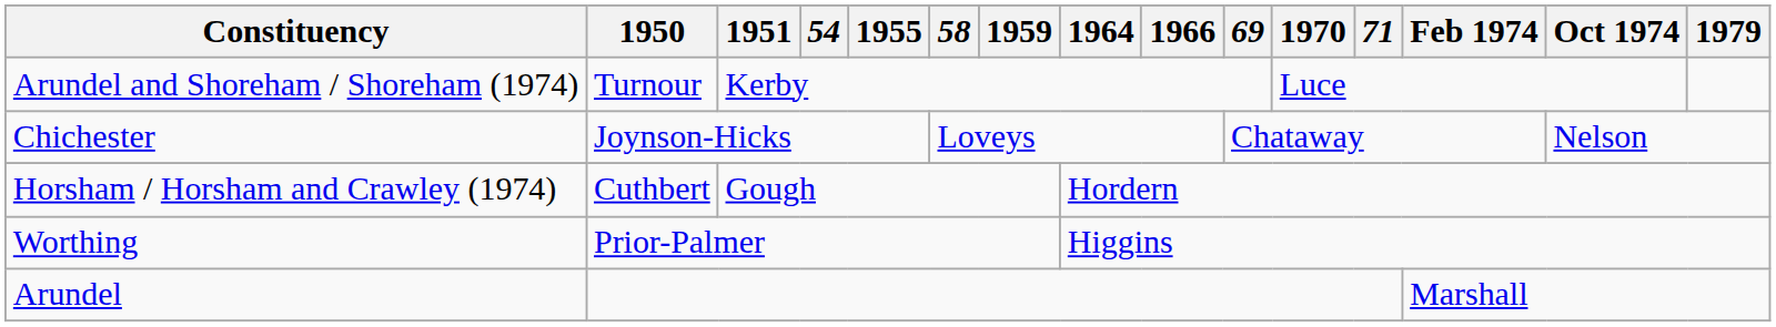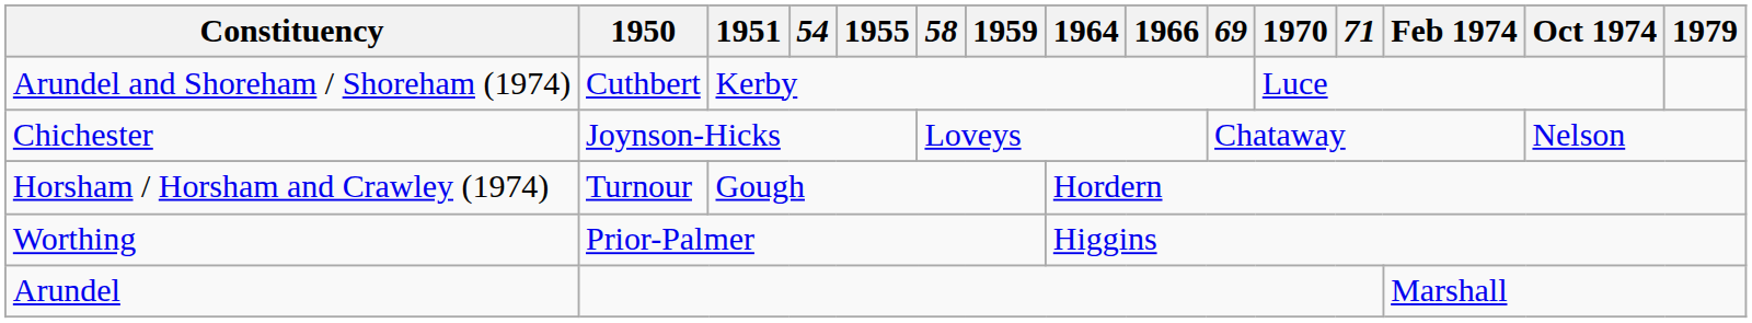Arundel and Shoreham / Shoreham (1974) | 1950: Turnour -> Cuthbert
Horsham / Horsham and Crawley (1974) | 1950: Cuthbert -> Turnour
